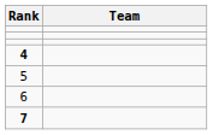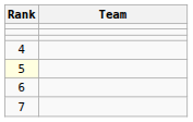row 5 | Rank: bold -> normal
row 6 | Rank: no background -> lightyellow background
row 8 | Rank: bold -> normal
